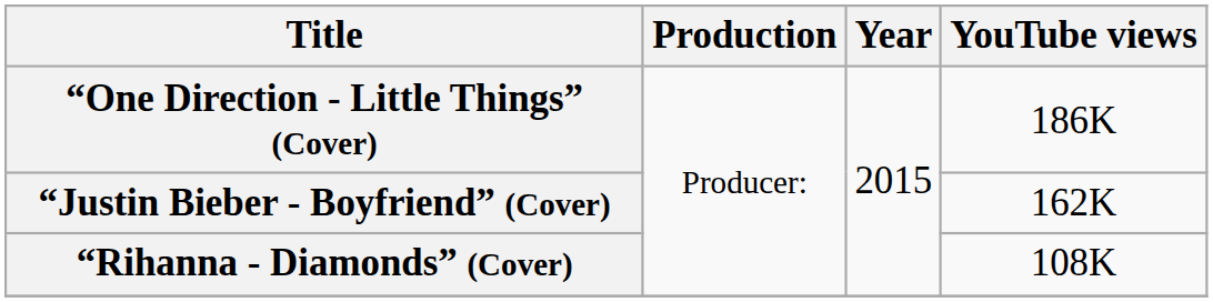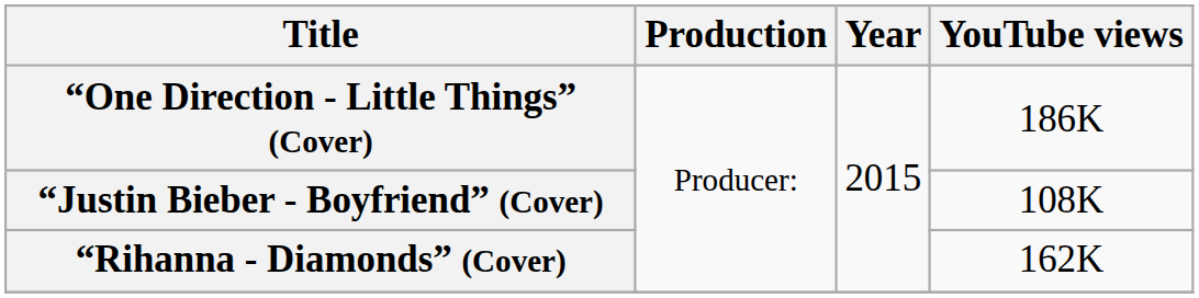“Justin Bieber - Boyfriend” (Cover) | YouTube views: 162K -> 108K
“Rihanna - Diamonds” (Cover) | YouTube views: 108K -> 162K
